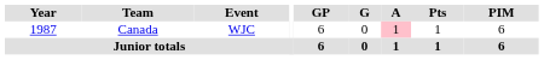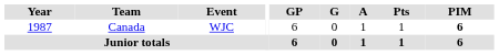Canada | A: pink background -> no background
Canada | PIM: normal -> bold
